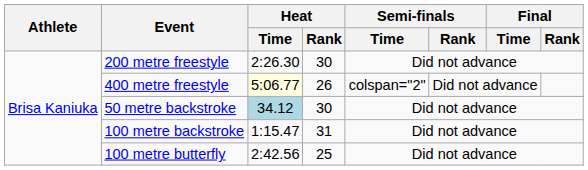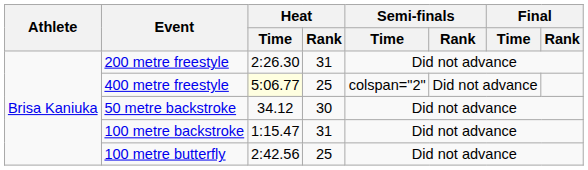200 metre freestyle | Heat / Rank: 30 -> 31
400 metre freestyle | Heat / Rank: 26 -> 25
50 metre backstroke | Heat / Time: lightblue background -> no background
